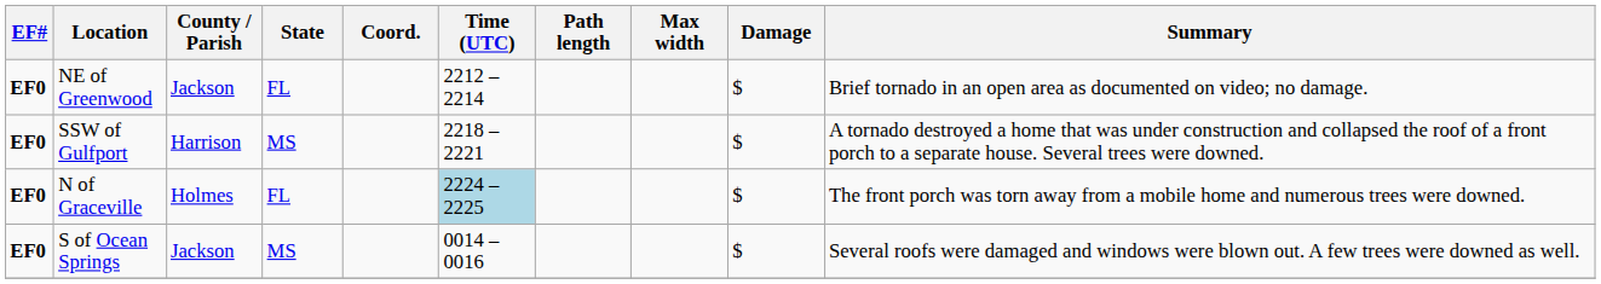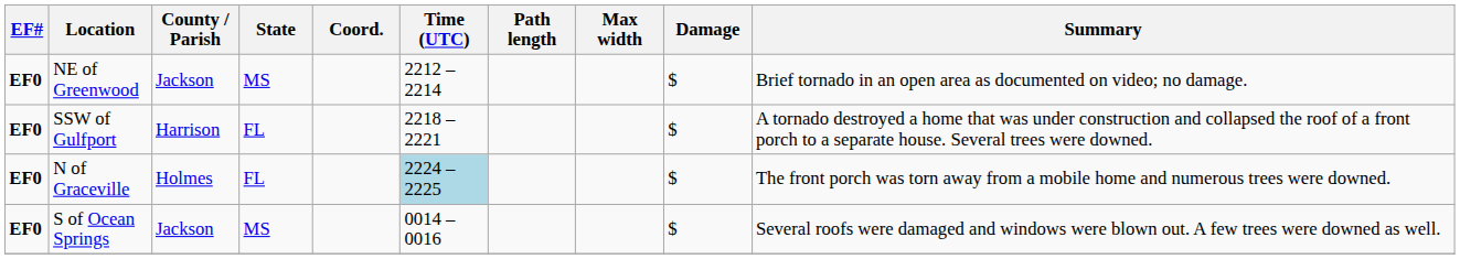NE of Greenwood | State: FL -> MS
SSW of Gulfport | State: MS -> FL
